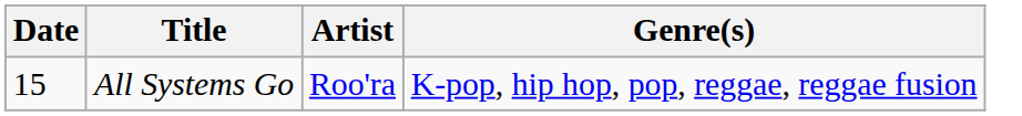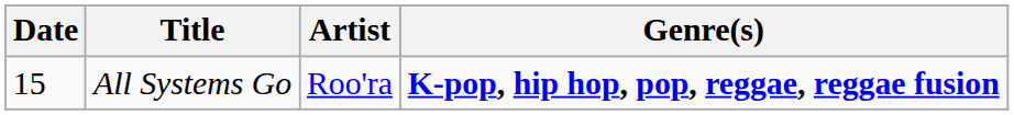row 2 | Genre(s): normal -> bold
